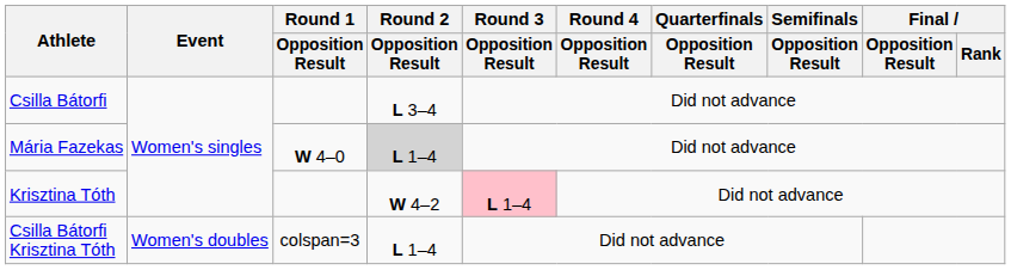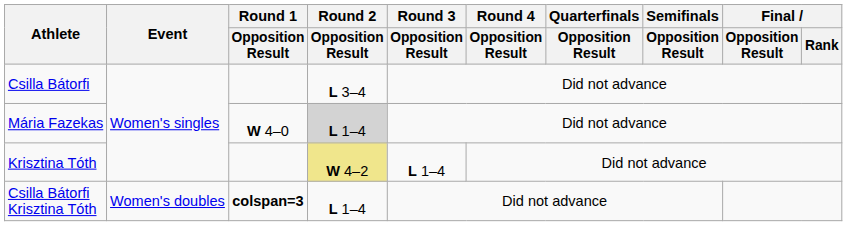Krisztina Tóth | Round 2 / Opposition Result: no background -> khaki background
Krisztina Tóth | Round 3 / Opposition Result: pink background -> no background
Csilla Bátorfi Krisztina Tóth | Round 1 / Opposition Result: normal -> bold
